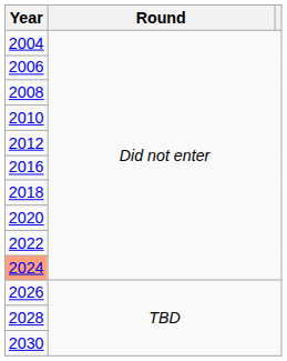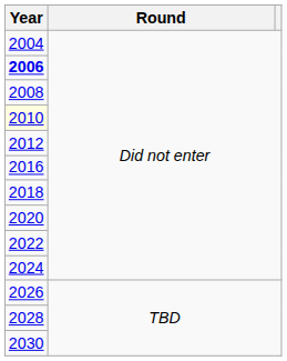2006 | Year: normal -> bold
2010 | Year: no background -> lightyellow background
2024 | Year: lightsalmon background -> no background
